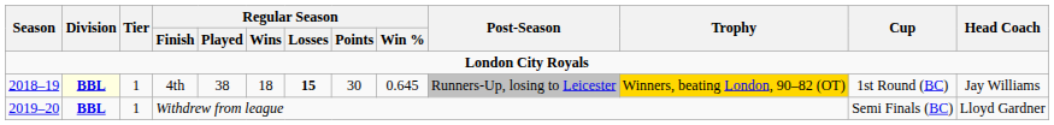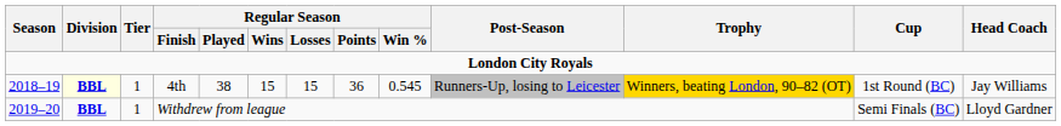4th | Regular Season / Wins: 18 -> 15
4th | Regular Season / Losses: bold -> normal
4th | Regular Season / Points: 30 -> 36
4th | Regular Season / Win %: 0.645 -> 0.545
